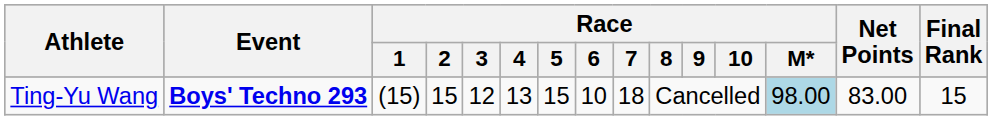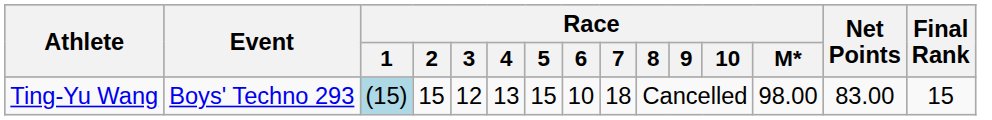Ting-Yu Wang | Event: bold -> normal
Ting-Yu Wang | Race / 1: no background -> lightblue background
Ting-Yu Wang | Race / M*: lightblue background -> no background
